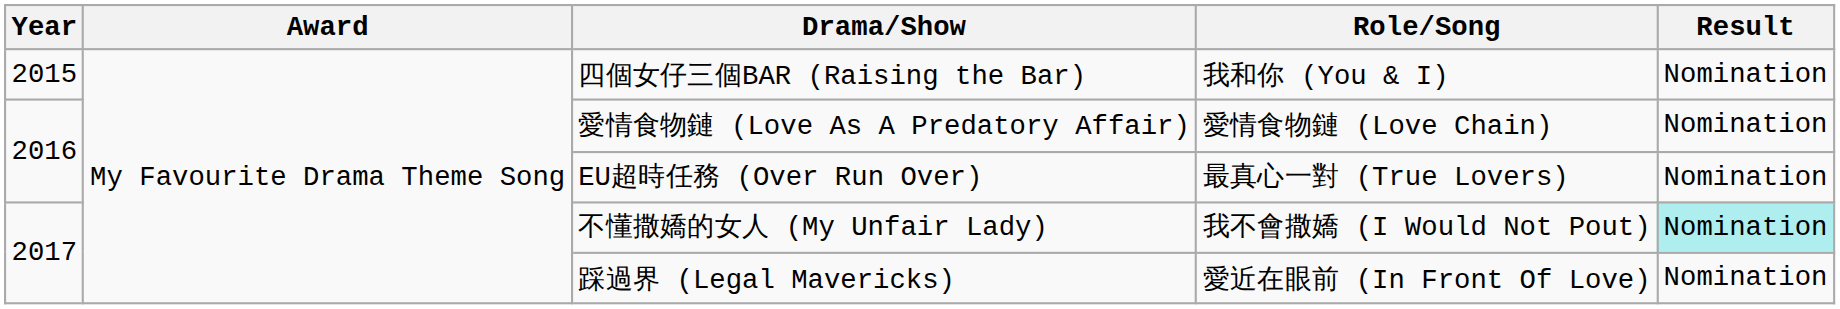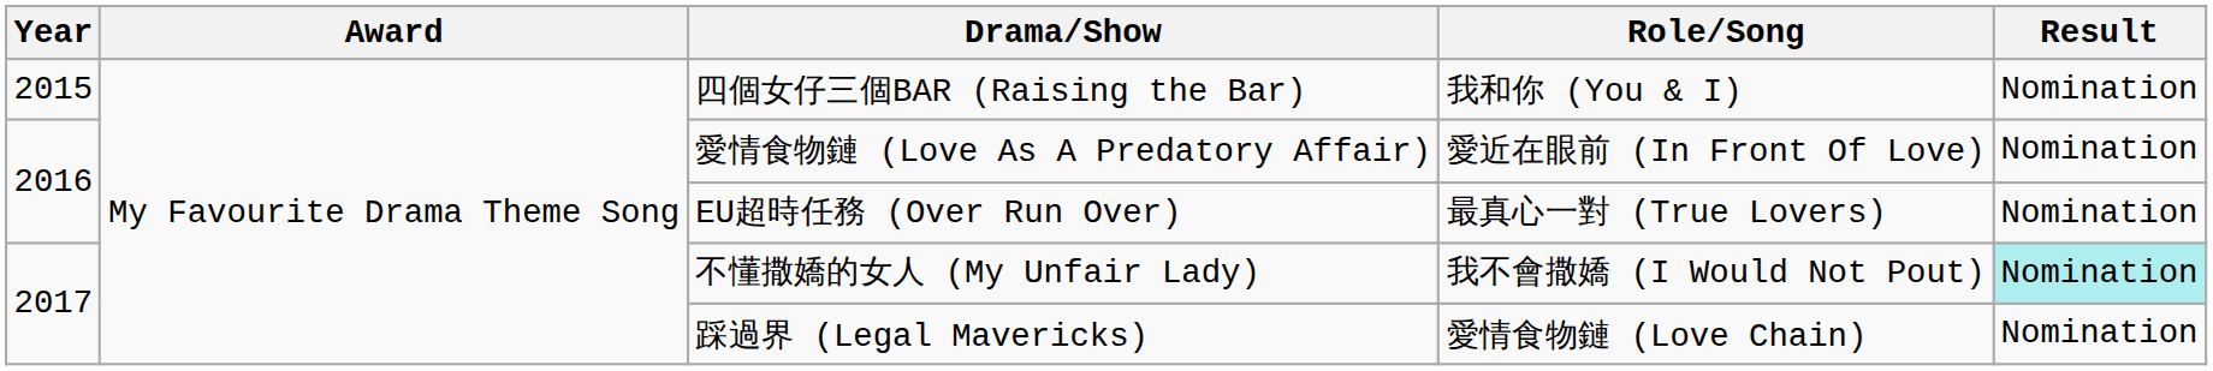愛情食物鏈 (Love As A Predatory Affair) | Role/Song: 愛情食物鏈 (Love Chain) -> 愛近在眼前 (In Front Of Love)
踩過界 (Legal Mavericks) | Role/Song: 愛近在眼前 (In Front Of Love) -> 愛情食物鏈 (Love Chain)
